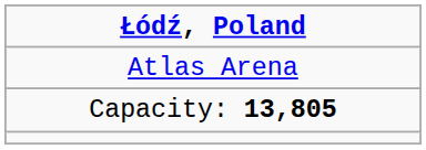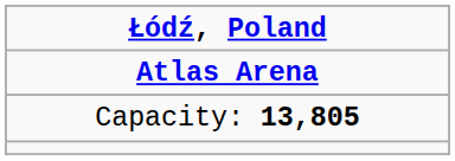row 2 | column 1: normal -> bold
